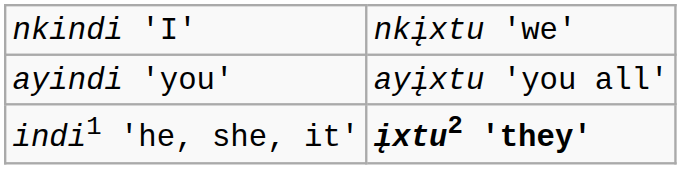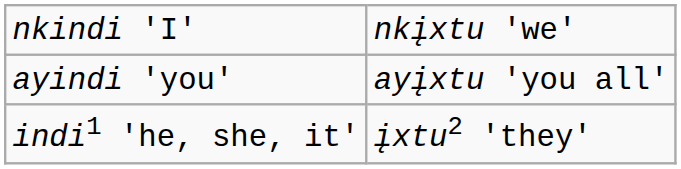indi1 'he, she, it' | column 2: bold -> normal
